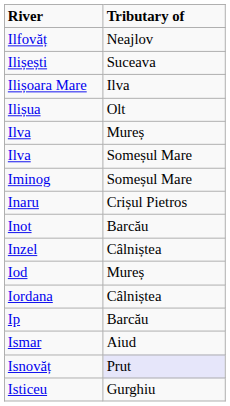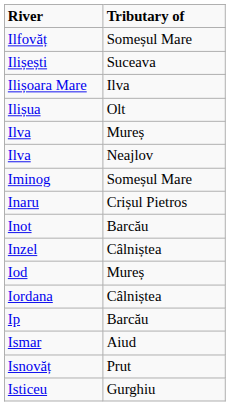row 2 | Tributary of: Neajlov -> Someșul Mare
row 7 | Tributary of: Someșul Mare -> Neajlov
row 16 | Tributary of: lavender background -> no background
